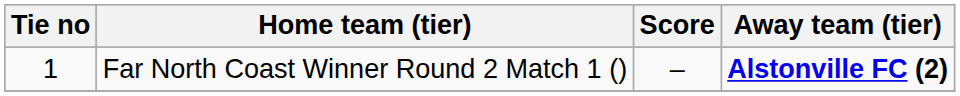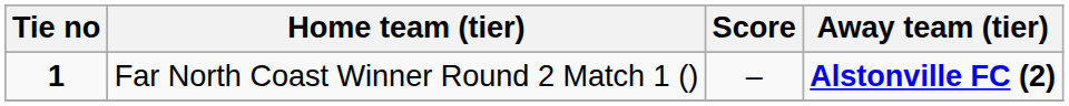Far North Coast Winner Round 2 Match 1 () | Tie no: normal -> bold
